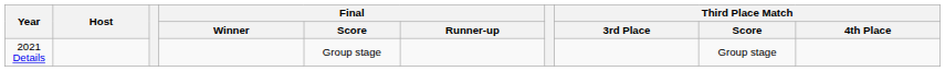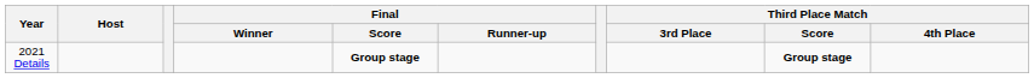2021 Details | Final / Score: normal -> bold
2021 Details | Third Place Match / Score: normal -> bold
